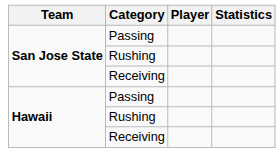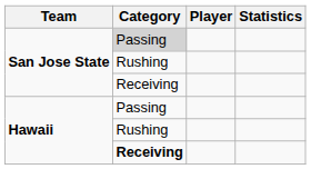San Jose State / Passing | Category: no background -> lightgrey background
Hawaii / Receiving | Category: normal -> bold
